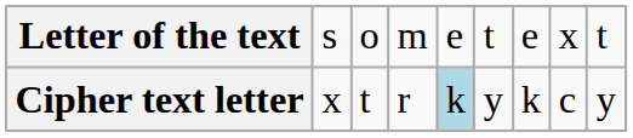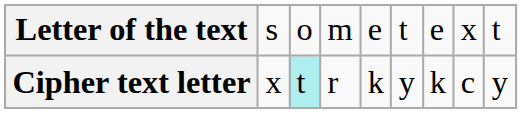Cipher text letter | column 3: no background -> paleturquoise background
Cipher text letter | column 5: lightblue background -> no background
